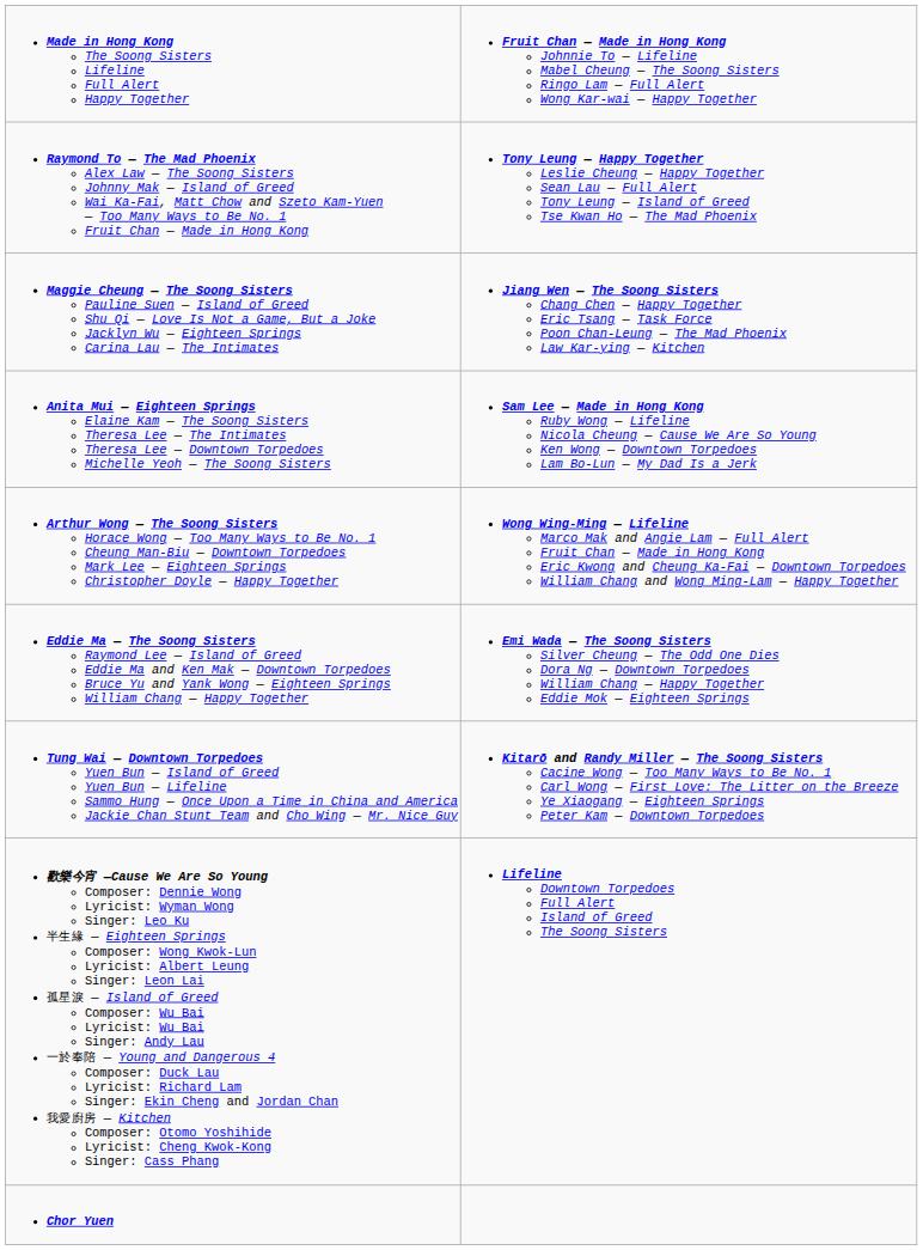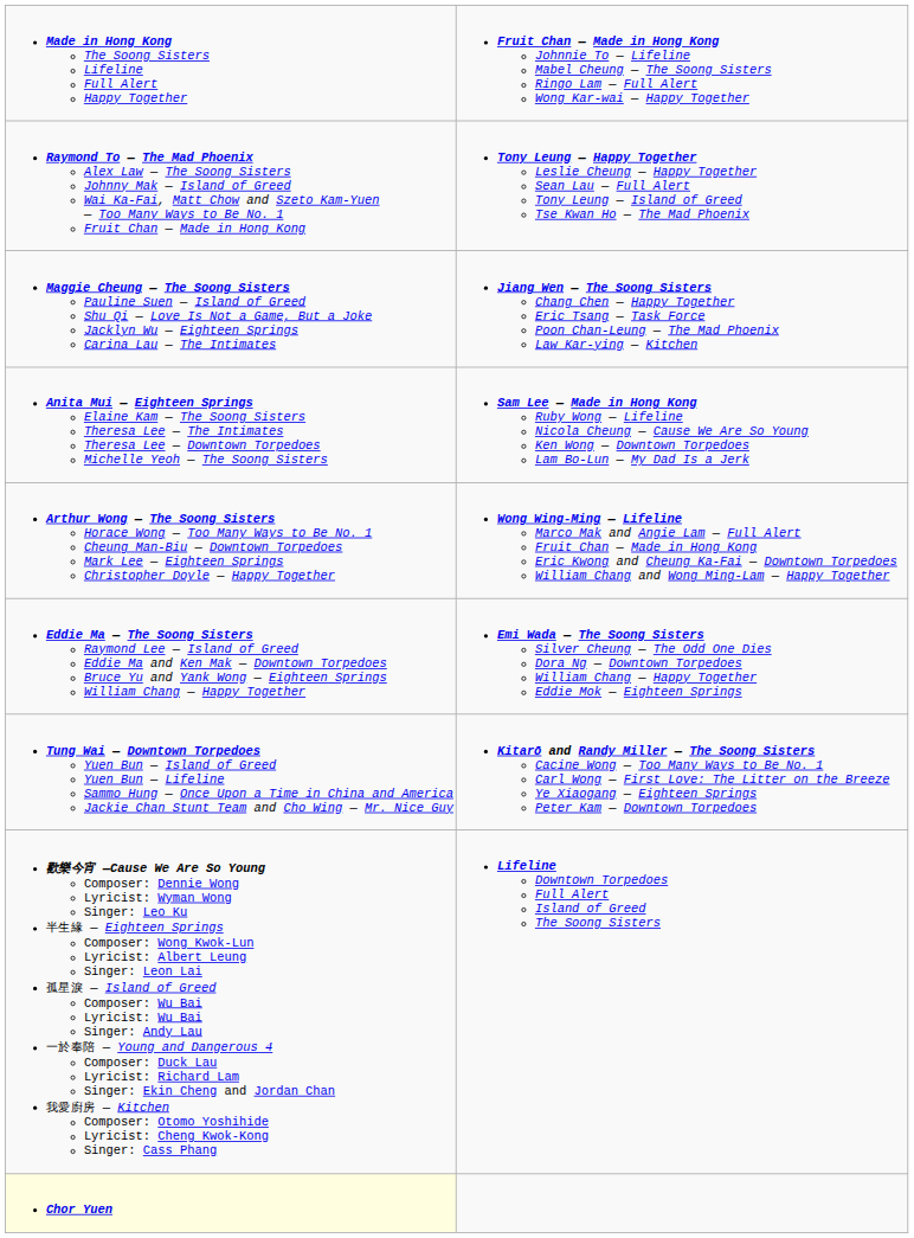Chor Yuen | column 1: no background -> lightyellow background
